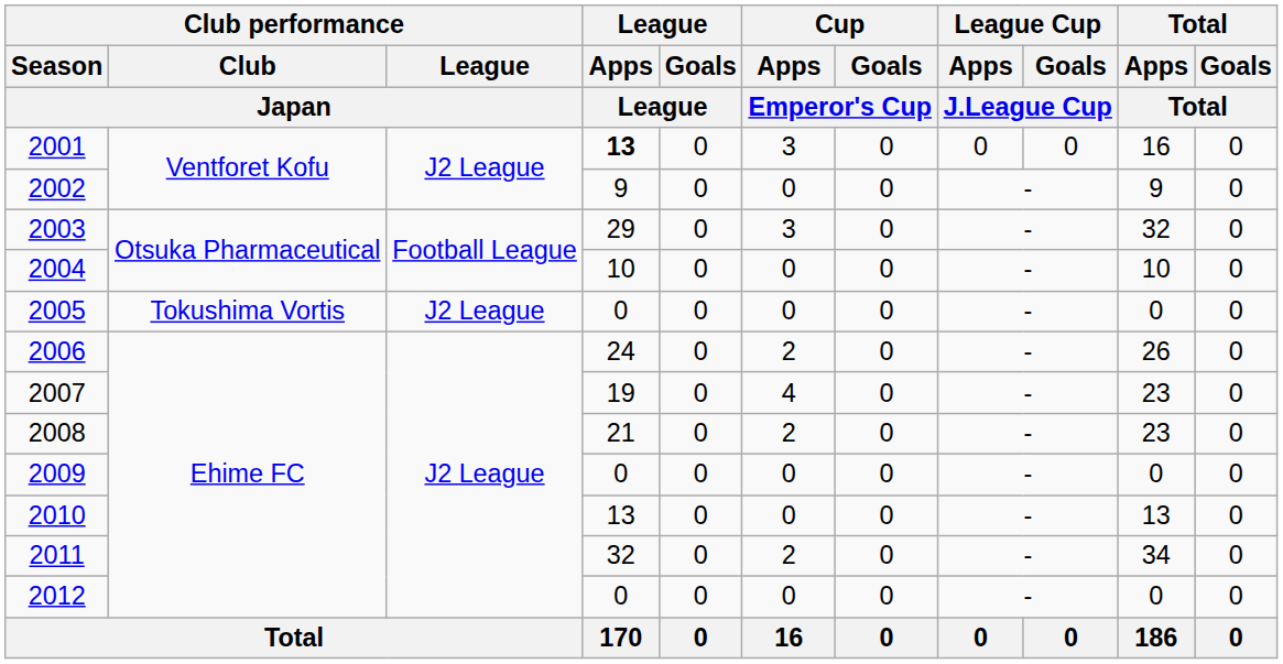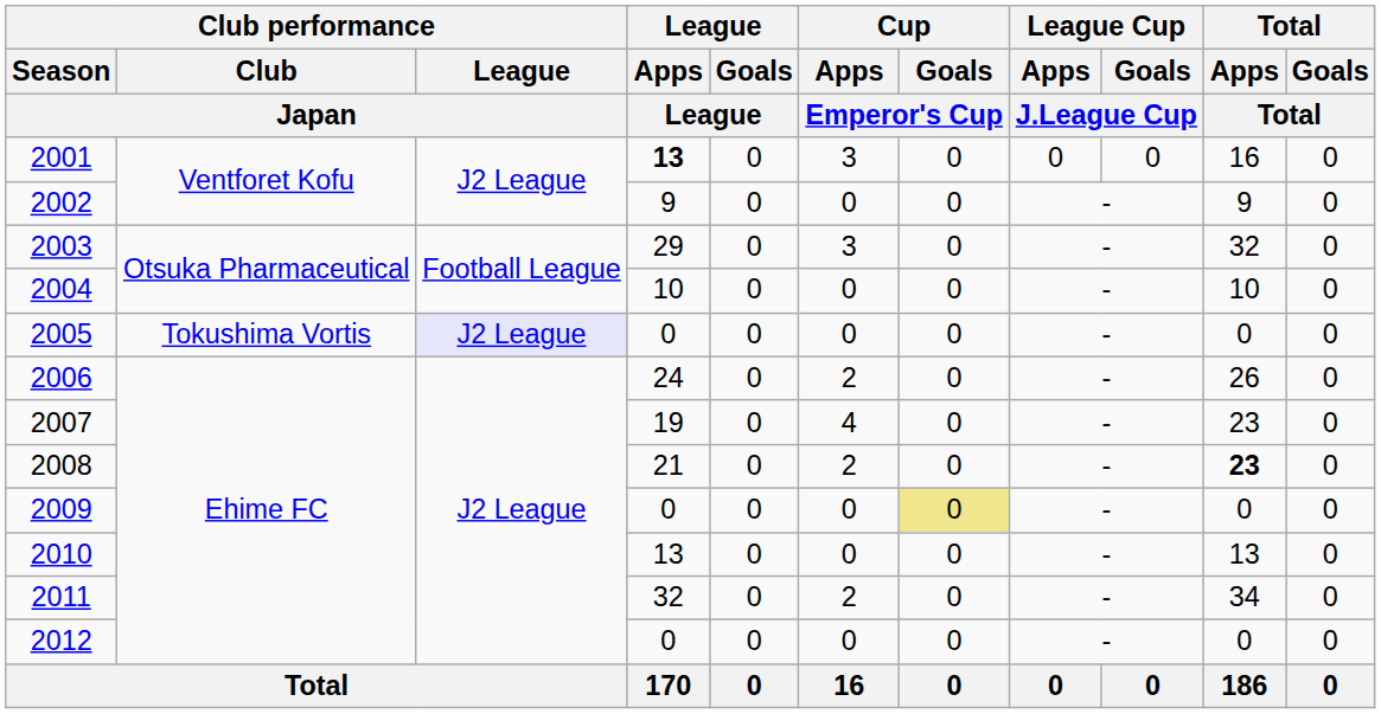2005 | Club performance / League / Japan: no background -> lavender background
2008 | Total / Apps / Total: normal -> bold
2009 | Cup / Goals / Emperor's Cup: no background -> khaki background
